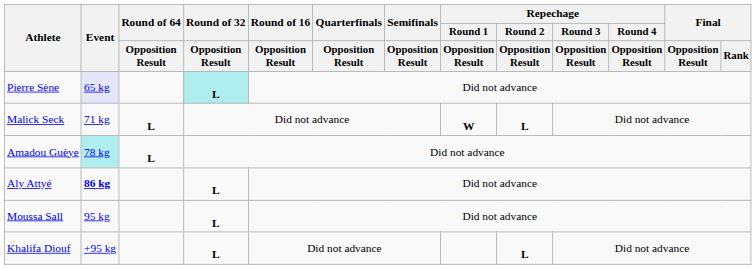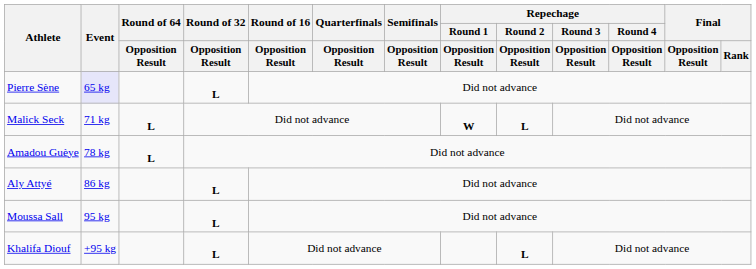Pierre Sène | Round of 32 / Opposition Result: paleturquoise background -> no background
Amadou Guèye | Event: paleturquoise background -> no background
Aly Attyé | Event: bold -> normal
